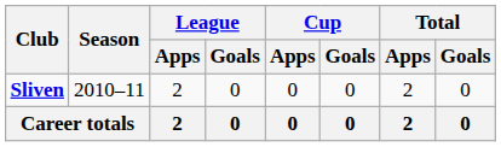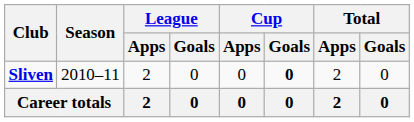Sliven | Cup / Goals: normal -> bold
